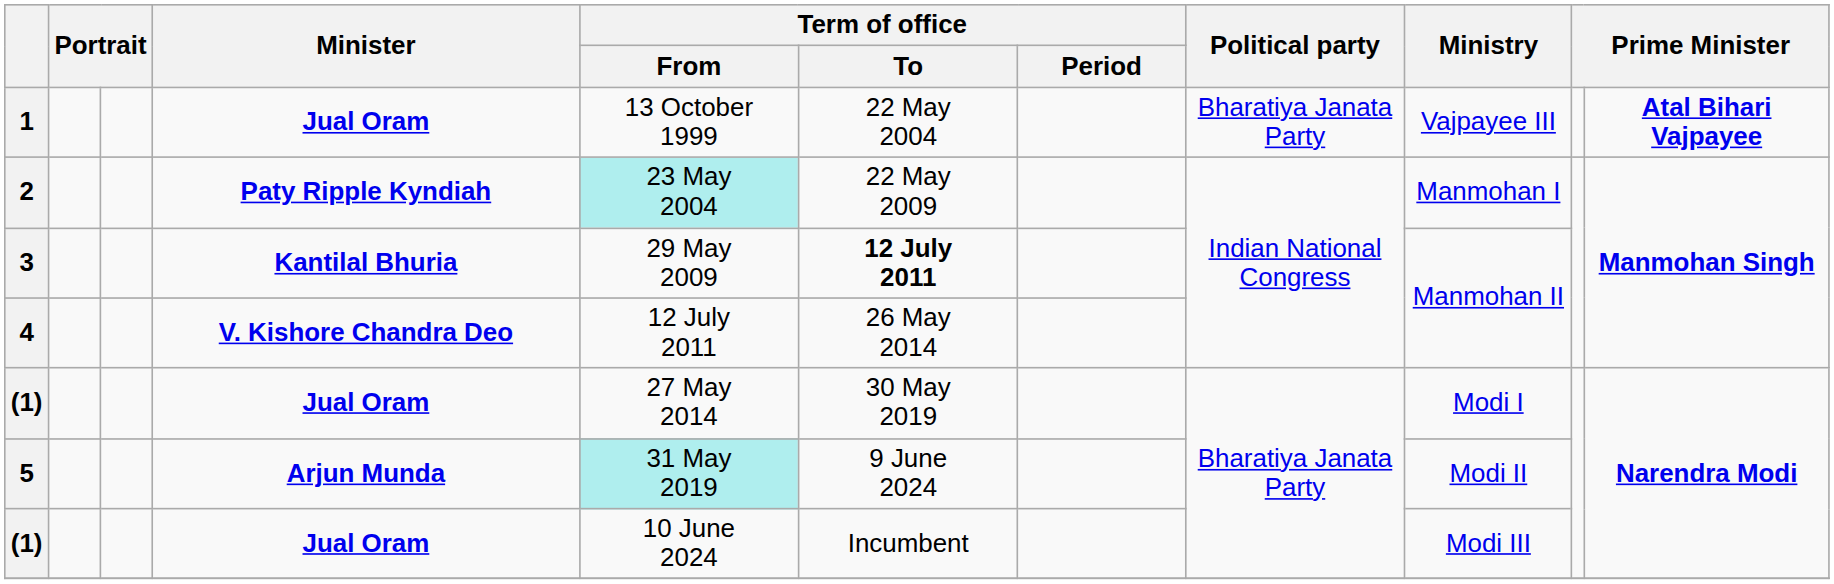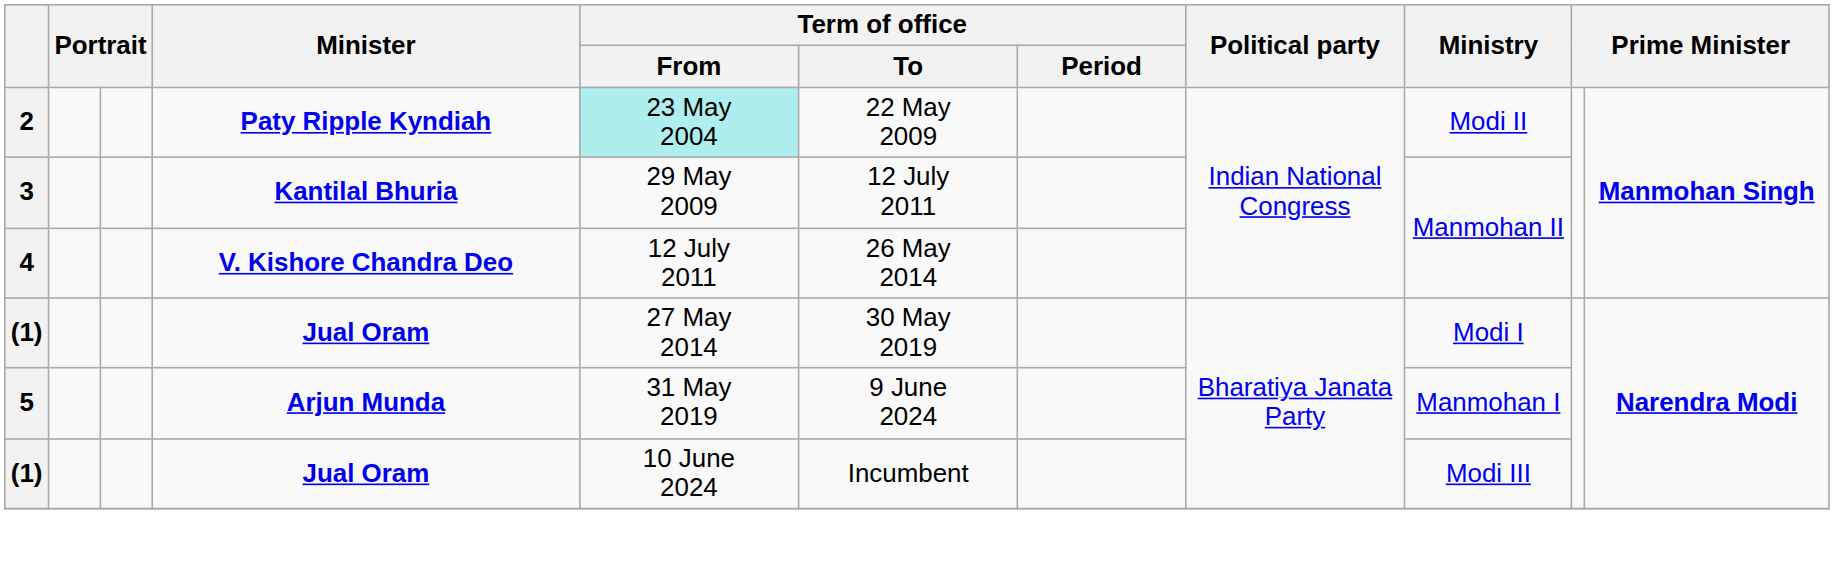- row: 1 | Jual Oram | 13 October 1999 | 22 May 2004 | Bharatiya Janata Party | Vajpayee III | Atal Bihari Vajpayee
2 | Ministry: Manmohan I -> Modi II
3 | Term of office / To: bold -> normal
5 | Term of office / From: paleturquoise background -> no background
5 | Ministry: Modi II -> Manmohan I
